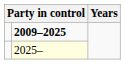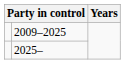2009–2025 | column 2: bold -> normal
2025– | column 2: lightyellow background -> no background
